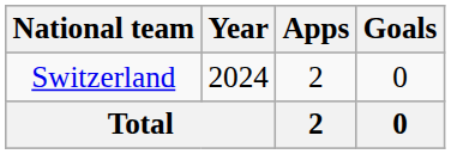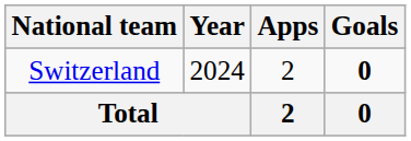Switzerland | Goals: normal -> bold
